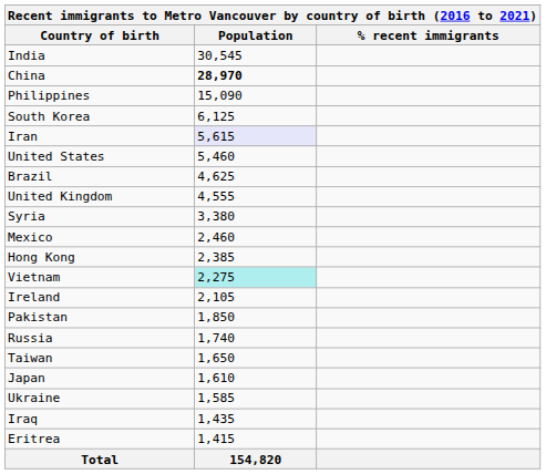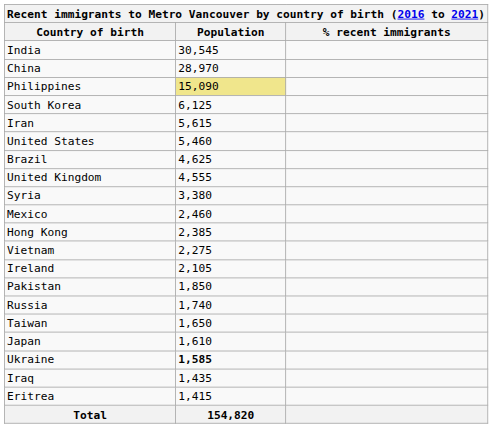China | Population: bold -> normal
Philippines | Population: no background -> khaki background
Iran | Population: lavender background -> no background
Vietnam | Population: paleturquoise background -> no background
Ukraine | Population: normal -> bold
